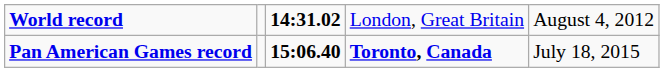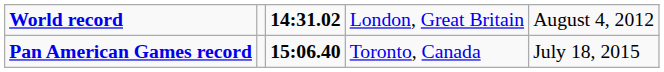Pan American Games record | column 4: bold -> normal
